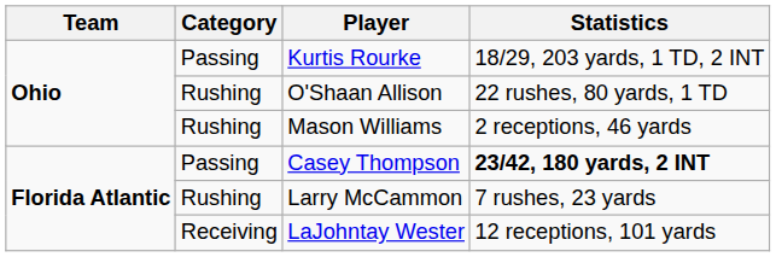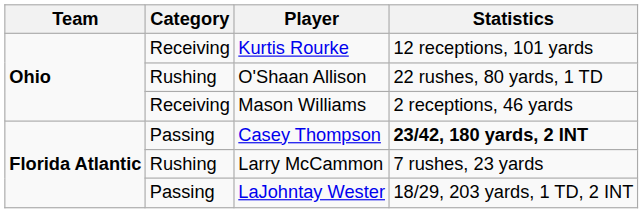Kurtis Rourke | Category: Passing -> Receiving
Kurtis Rourke | Statistics: 18/29, 203 yards, 1 TD, 2 INT -> 12 receptions, 101 yards
Mason Williams | Category: Rushing -> Receiving
LaJohntay Wester | Category: Receiving -> Passing
LaJohntay Wester | Statistics: 12 receptions, 101 yards -> 18/29, 203 yards, 1 TD, 2 INT
